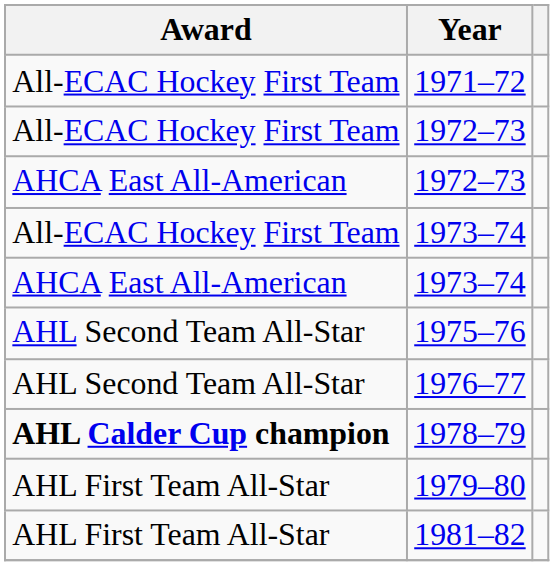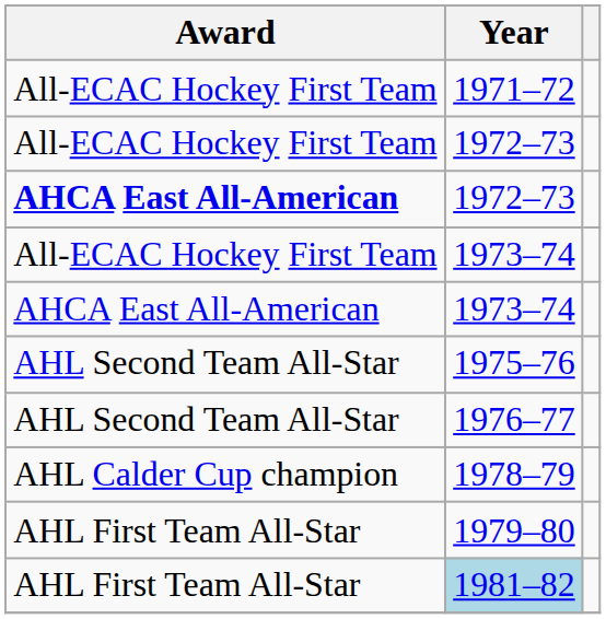AHCA East All-American / 1972–73 | Award: normal -> bold
1978–79 | Award: bold -> normal
1981–82 | Year: no background -> lightblue background
